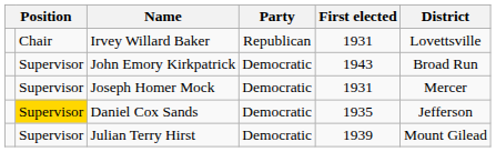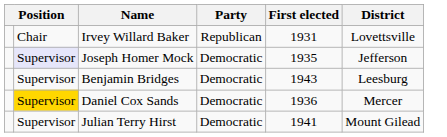- row: Supervisor | John Emory Kirkpatrick | Democratic | 1943 | Broad Run
Joseph Homer Mock | column 2: no background -> lavender background
Joseph Homer Mock | First elected: 1931 -> 1935
Joseph Homer Mock | District: Mercer -> Jefferson
+ row: Supervisor | Benjamin Bridges | Democratic | 1943 | Leesburg
Daniel Cox Sands | First elected: 1935 -> 1936
Daniel Cox Sands | District: Jefferson -> Mercer
Julian Terry Hirst | First elected: 1939 -> 1941
